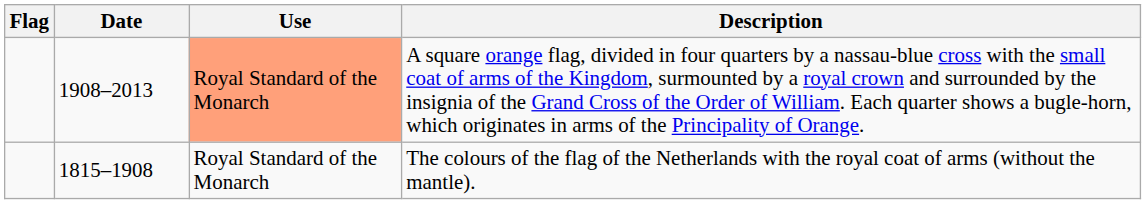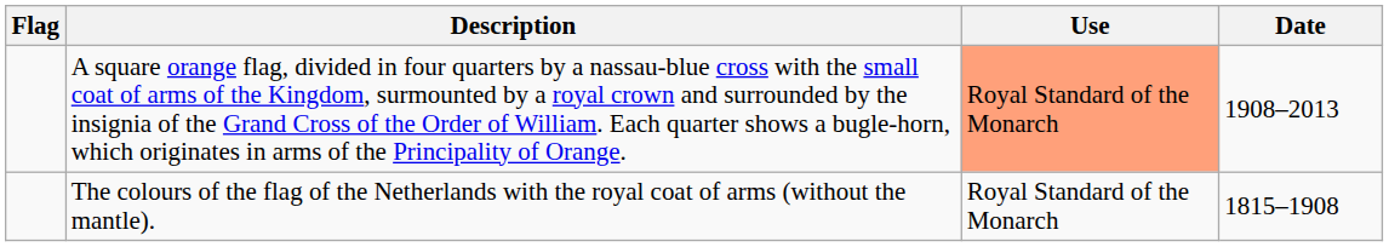columns swapped: Date <-> Description
